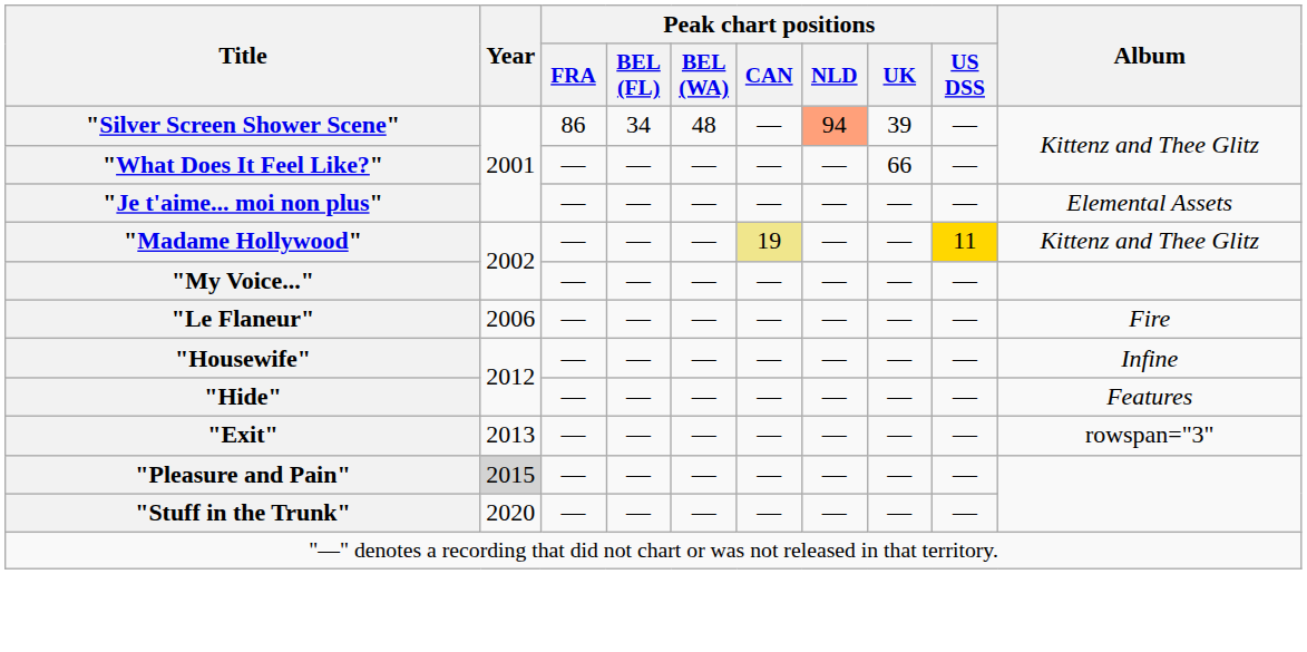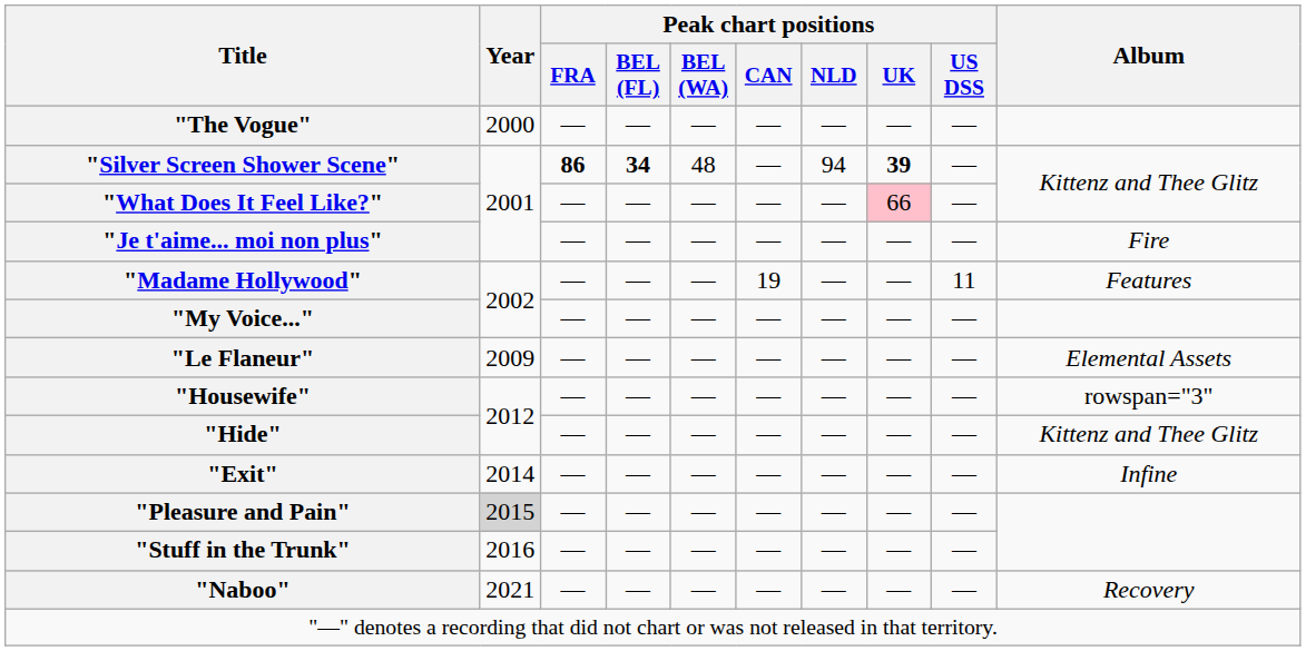+ row: "The Vogue" | 2000 | — | — | — | — | — | — | —
"Silver Screen Shower Scene" | Peak chart positions / FRA: normal -> bold
"Silver Screen Shower Scene" | Peak chart positions / BEL (FL): normal -> bold
"Silver Screen Shower Scene" | Peak chart positions / NLD: lightsalmon background -> no background
"Silver Screen Shower Scene" | Peak chart positions / UK: normal -> bold
"What Does It Feel Like?" | Peak chart positions / UK: no background -> pink background
"Je t'aime... moi non plus" | Album: Elemental Assets -> Fire
"Madame Hollywood" | Peak chart positions / CAN: khaki background -> no background
"Madame Hollywood" | Peak chart positions / US DSS: gold background -> no background
"Madame Hollywood" | Album: Kittenz and Thee Glitz -> Features
"Le Flaneur" | Year: 2006 -> 2009
"Le Flaneur" | Album: Fire -> Elemental Assets
"Housewife" | Album: Infine -> rowspan="3"
"Hide" | Album: Features -> Kittenz and Thee Glitz
"Exit" | Year: 2013 -> 2014
"Exit" | Album: rowspan="3" -> Infine
"Stuff in the Trunk" | Year: 2020 -> 2016
+ row: "Naboo" | 2021 | — | — | — | — | — | — | — | Recovery
